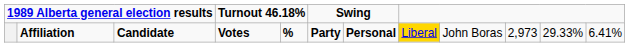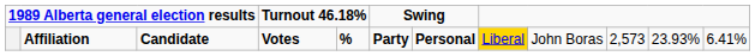Affiliation | column 10: 2,973 -> 2,573
Affiliation | column 11: 29.33% -> 23.93%
